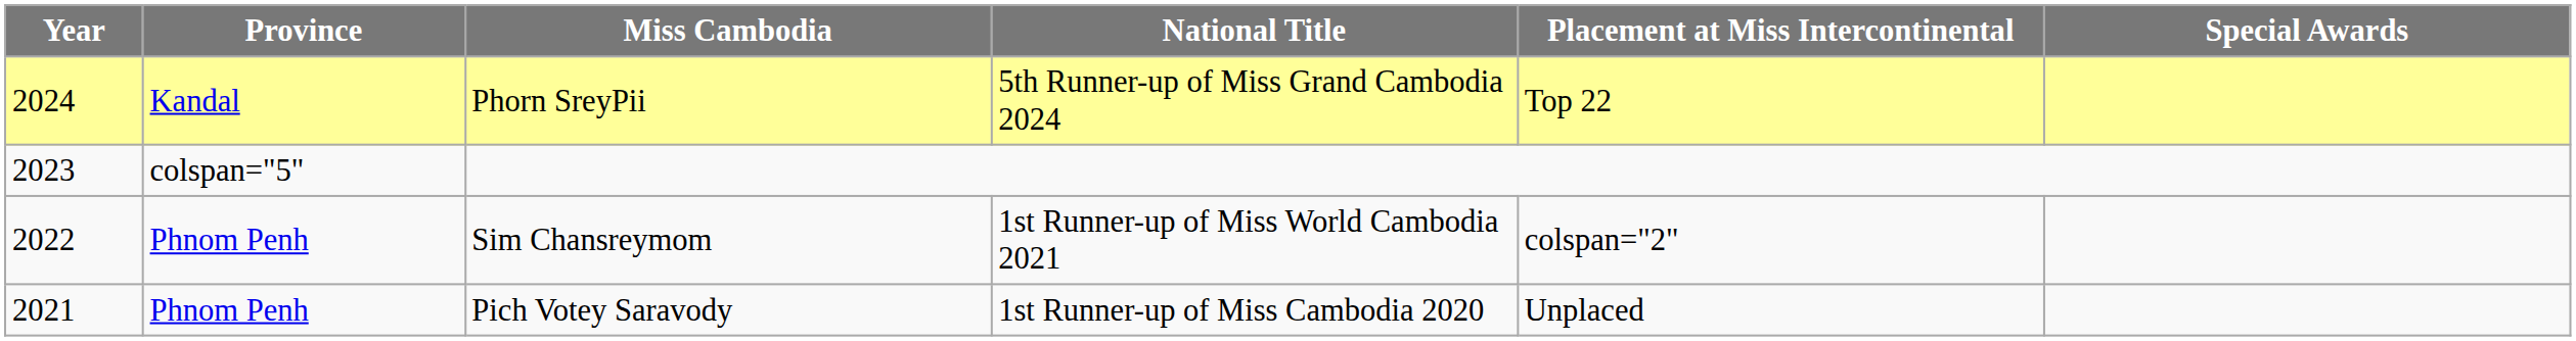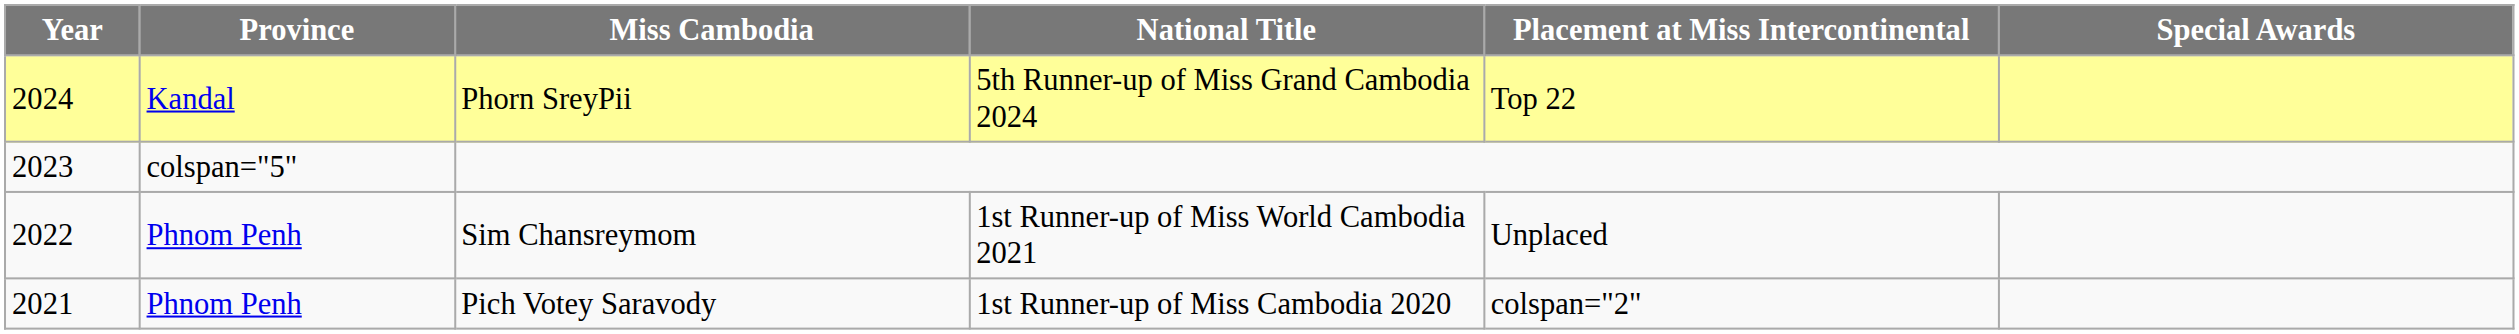Sim Chansreymom | Placement at Miss Intercontinental: colspan="2" -> Unplaced
Pich Votey Saravody | Placement at Miss Intercontinental: Unplaced -> colspan="2"
